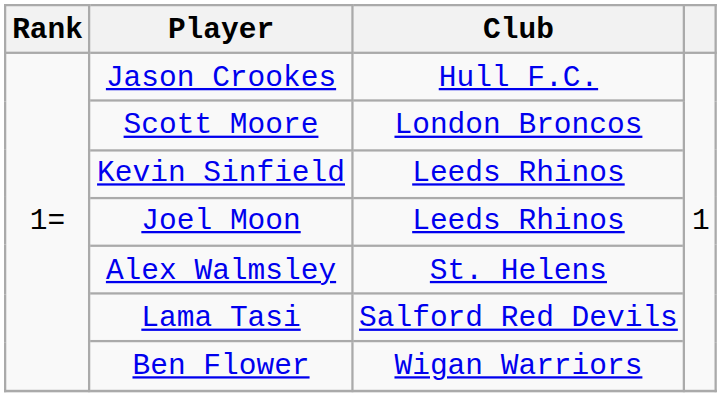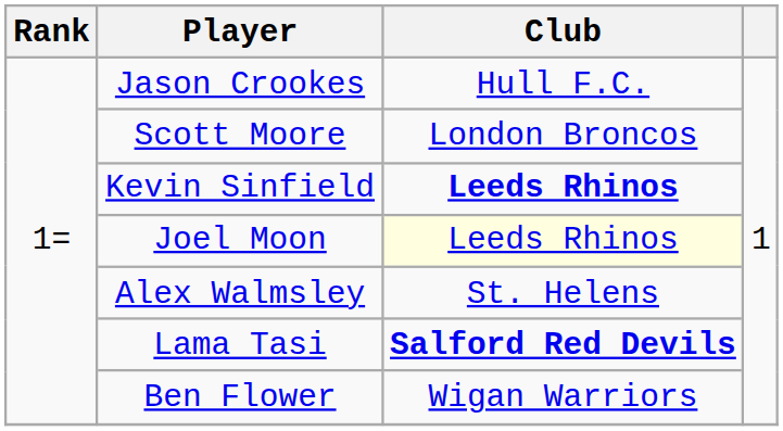Kevin Sinfield | Club: normal -> bold
Joel Moon | Club: no background -> lightyellow background
Lama Tasi | Club: normal -> bold
